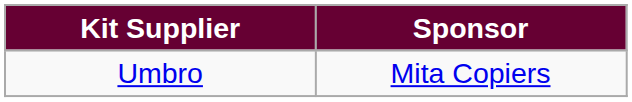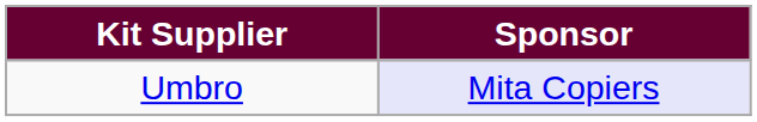Umbro | Sponsor: no background -> lavender background
